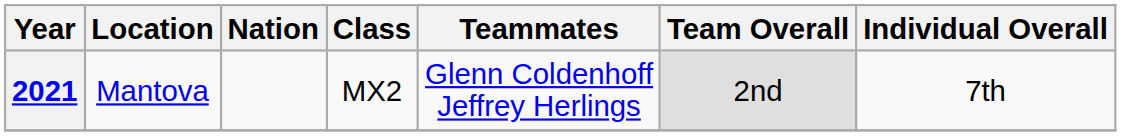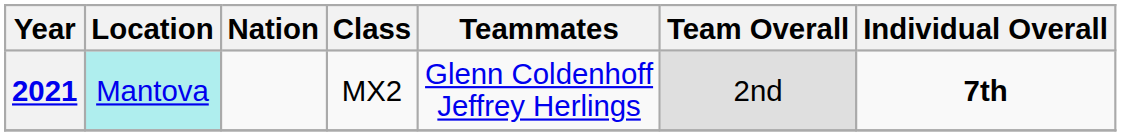2021 | Location: no background -> paleturquoise background
2021 | Individual Overall: normal -> bold
